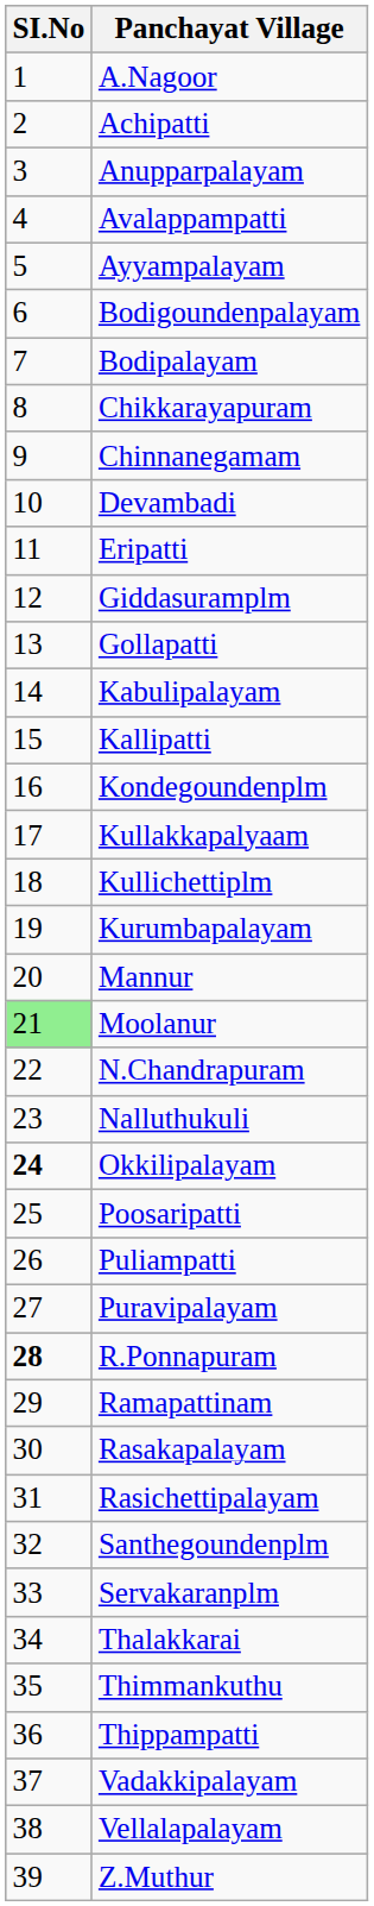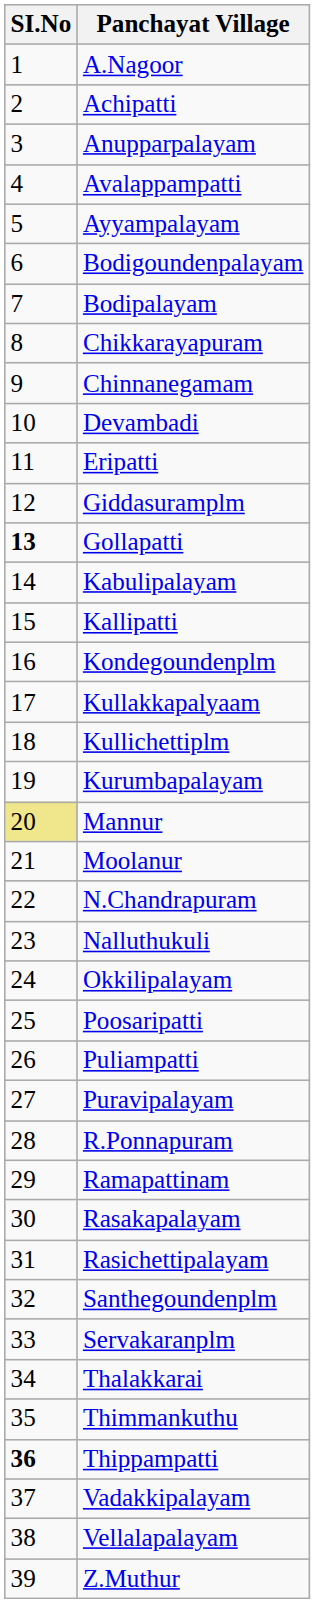Gollapatti | SI.No: normal -> bold
Mannur | SI.No: no background -> khaki background
Moolanur | SI.No: lightgreen background -> no background
Okkilipalayam | SI.No: bold -> normal
R.Ponnapuram | SI.No: bold -> normal
Thippampatti | SI.No: normal -> bold
